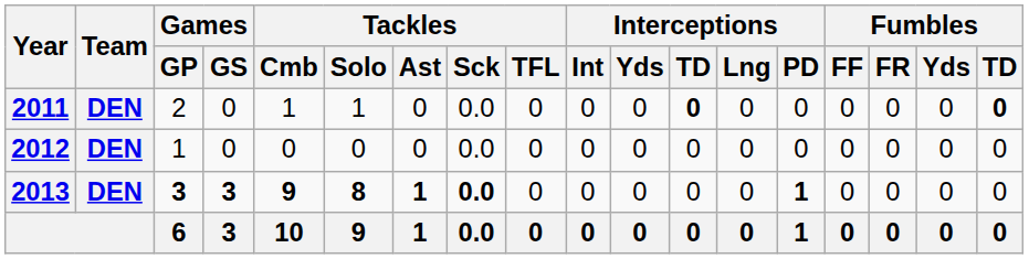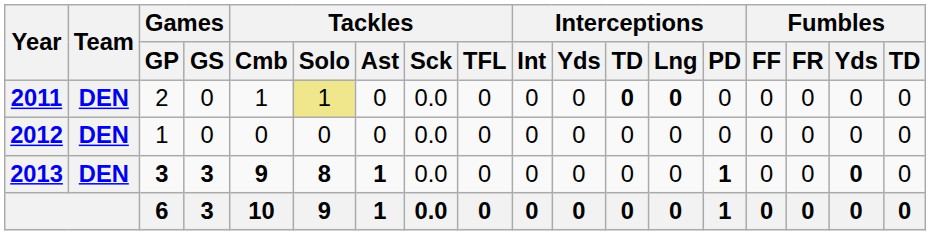2011 | Tackles / Solo: no background -> khaki background
2011 | Interceptions / Lng: normal -> bold
2011 | Fumbles / TD: bold -> normal
2013 | Tackles / Sck: bold -> normal
2013 | Fumbles / Yds: normal -> bold
